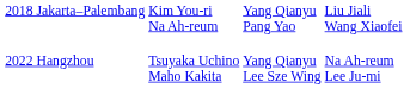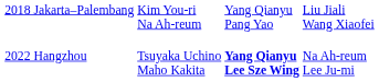2022 Hangzhou | column 3: normal -> bold
